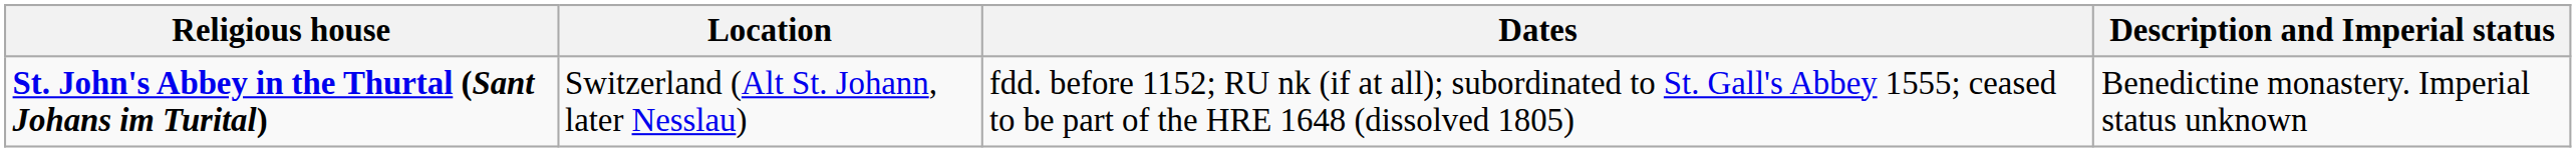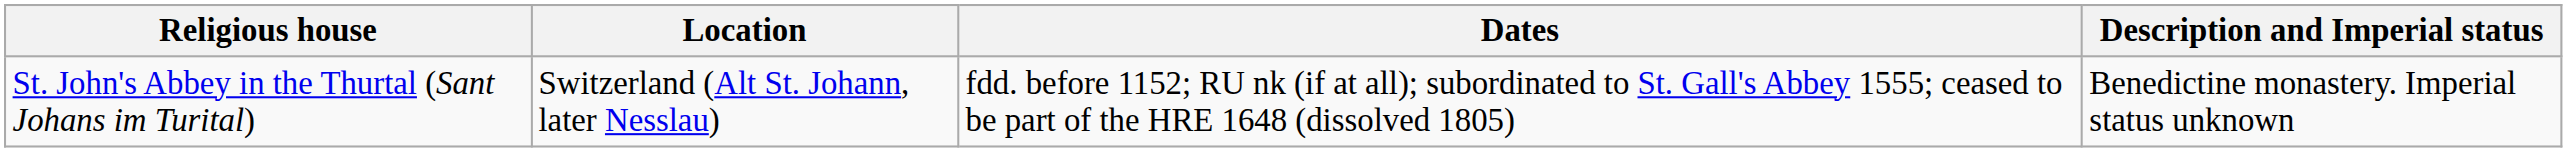row 2 | Religious house: bold -> normal
